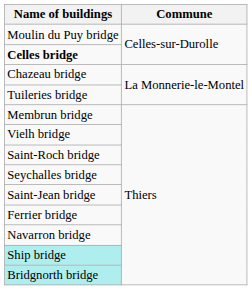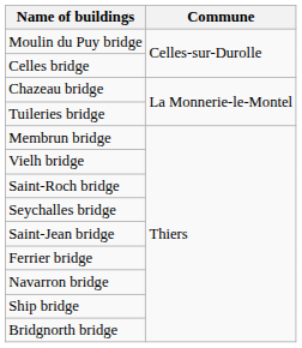Celles bridge | Name of buildings: bold -> normal
Ship bridge | Name of buildings: paleturquoise background -> no background
Bridgnorth bridge | Name of buildings: paleturquoise background -> no background
